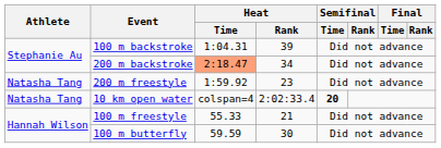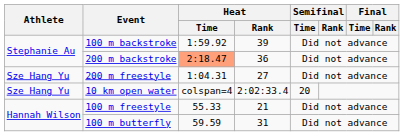100 m backstroke | Heat / Time: 1:04.31 -> 1:59.92
200 m backstroke | Heat / Rank: 34 -> 36
200 m freestyle | Athlete: Natasha Tang -> Sze Hang Yu
200 m freestyle | Heat / Time: 1:59.92 -> 1:04.31
200 m freestyle | Heat / Rank: 23 -> 27
10 km open water | Athlete: Natasha Tang -> Sze Hang Yu
10 km open water | Semifinal / Time: bold -> normal
100 m butterfly | Heat / Rank: 30 -> 31
